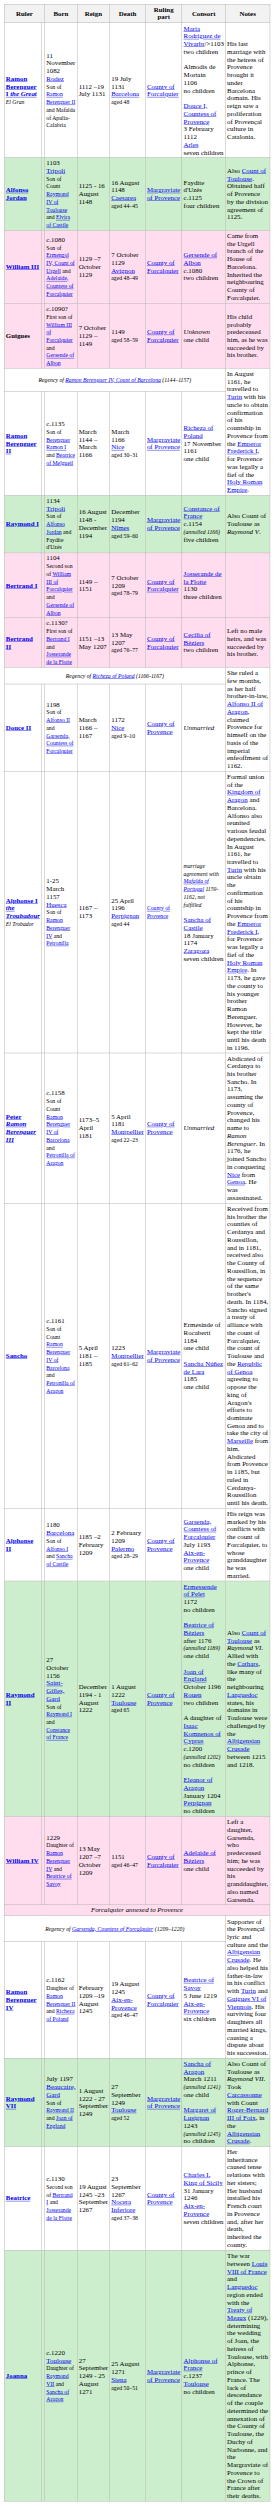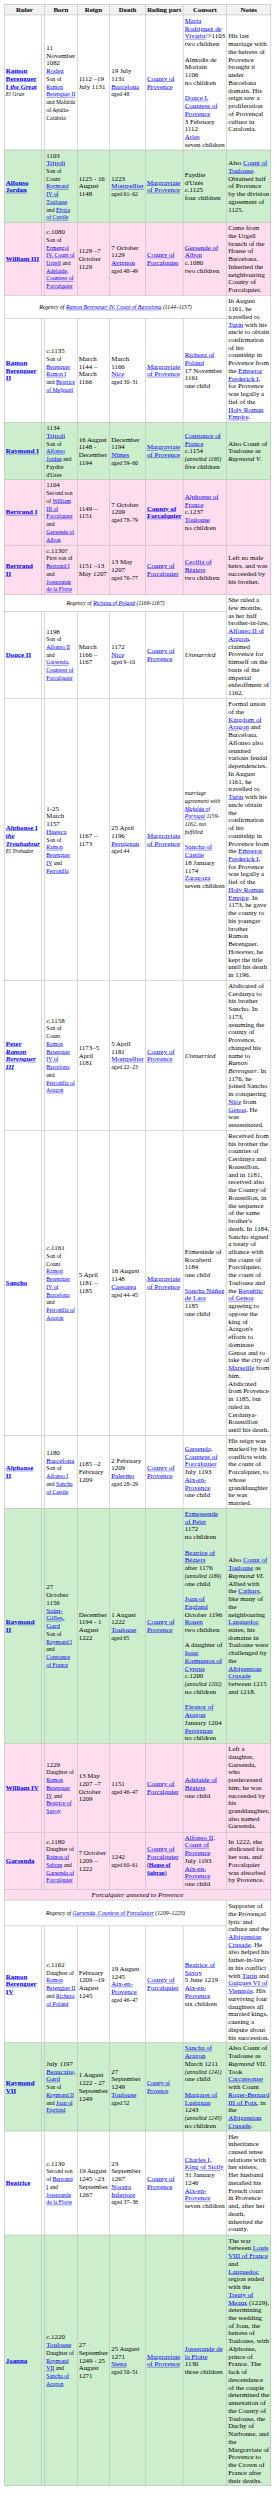Ramon Berenguer I the Great El Gran | Ruling part: County of Forcalquier -> County of Provence
Alfonso Jordan | Death: 16 August 1148 Caesarea aged 44–45 -> 1223 Montpellier aged 61–62
- row: Guigues | c.1090? First son of William III of Forcalquier and Gersende of Albon | 7 October 1129 –1149 | 1149 aged 58–59 | County of Forcalquier | Unknown one child | His child probably predeceased him, as he was succeeded by his brother.
Bertrand I | Ruling part: normal -> bold
Bertrand I | Consort: Josserande de la Flotte 1130 three children -> Alphonse of France c.1237 Toulouse no children
Alphonse I the Troubadour El Trobador | Ruling part: County of Provence -> Margraviate of Provence
Sancho | Death: 1223 Montpellier aged 61–62 -> 16 August 1148 Caesarea aged 44–45
+ row: Garsenda | c.1180 Daughter of Rainou of Sabran and Garsenda of Forcalquier | 7 October 1209 –1222 | 1242 aged 60–61 | County of Forcalquier (House of Sabran) | Alfonso II, Count of Provence July 1193 Aix-en-Provence one child | In 1222, she abdicated for her son, and Forcalquier was absorbed by Provence.
Raymond VII | Ruling part: Margraviate of Provence -> County of Provence
Joanna | Consort: Alphonse of France c.1237 Toulouse no children -> Josserande de la Flotte 1130 three children
